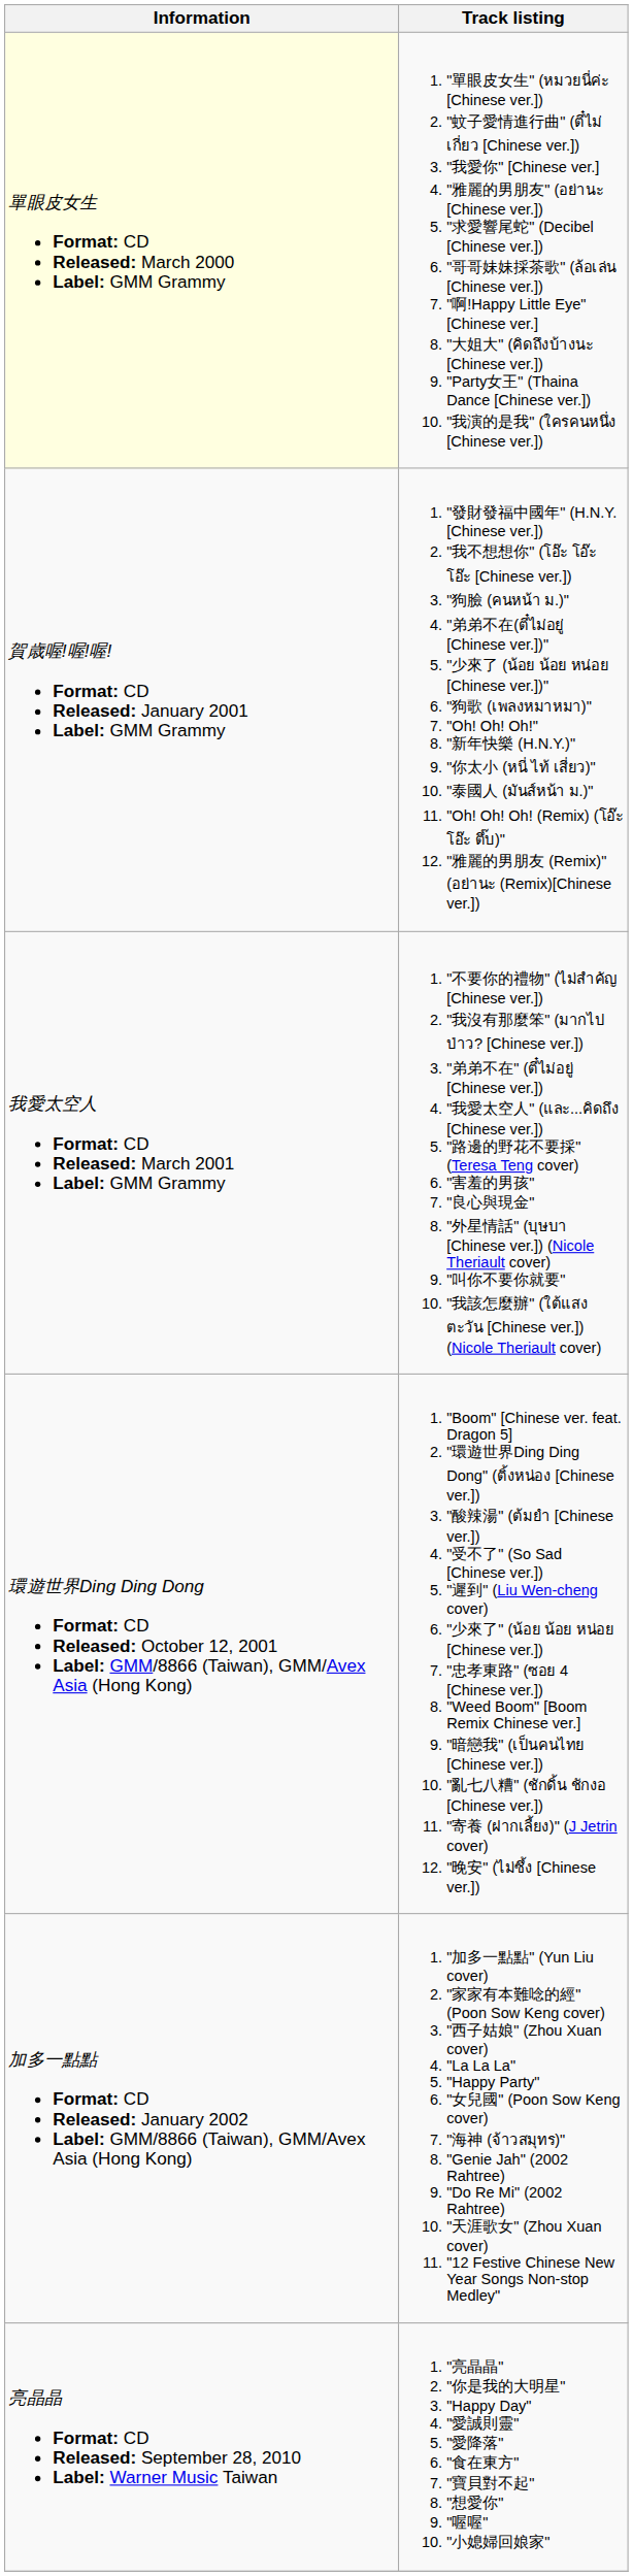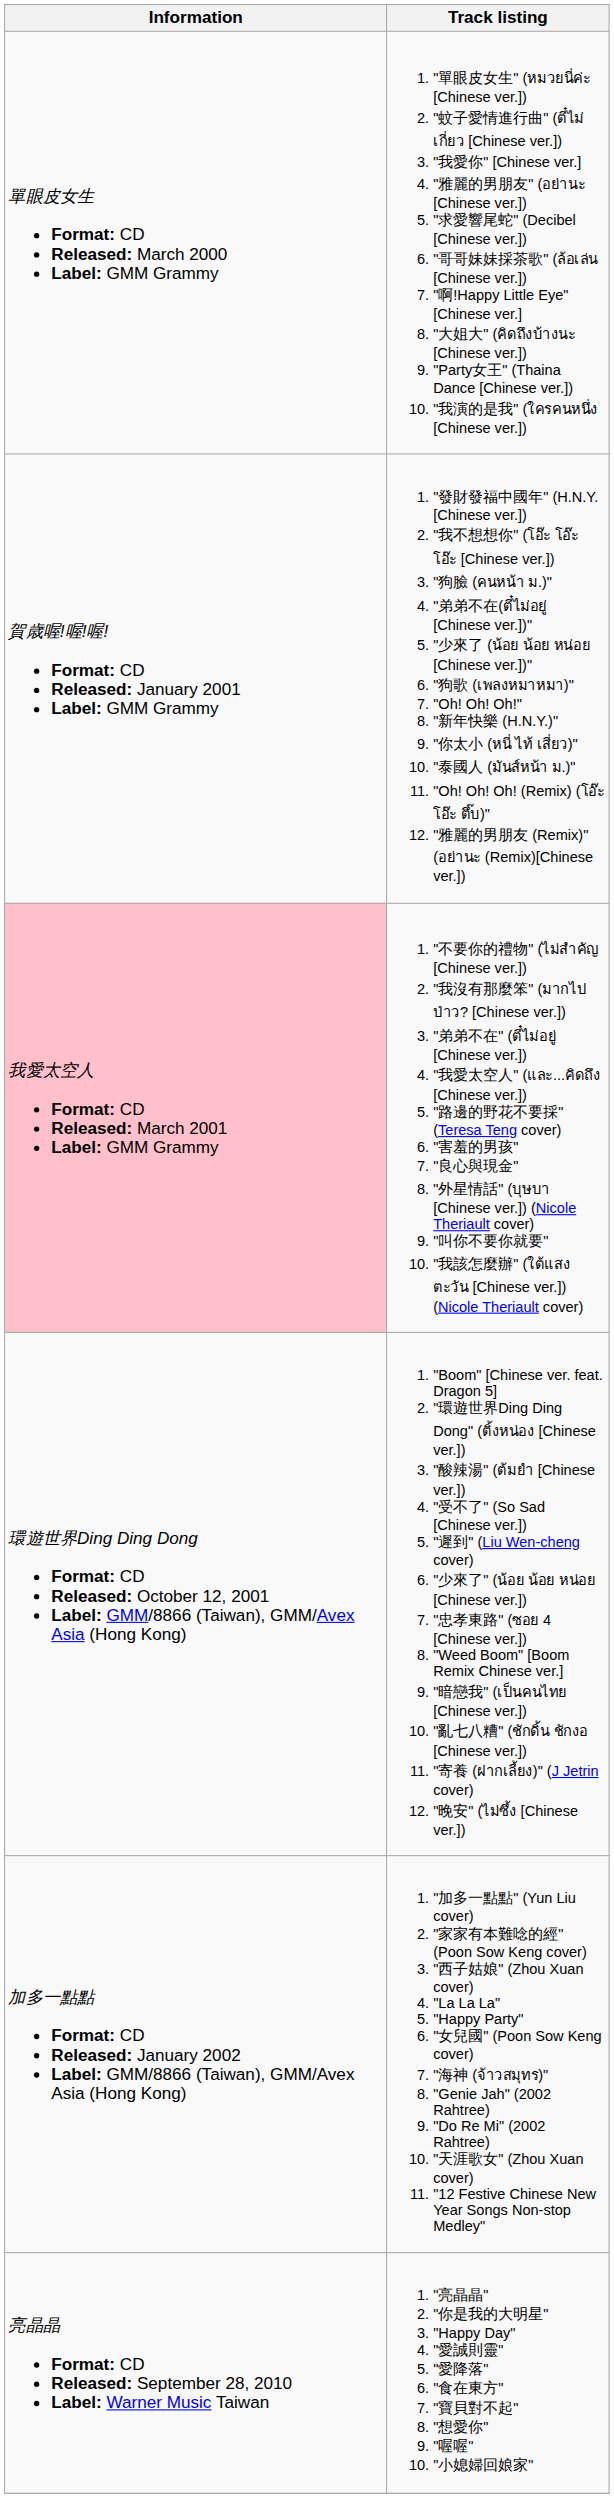單眼皮女生 Format: CD Released: March 2000 Label: GMM Grammy | Information: lightyellow background -> no background
我愛太空人 Format: CD Released: March 2001 Label: GMM Grammy | Information: no background -> pink background
